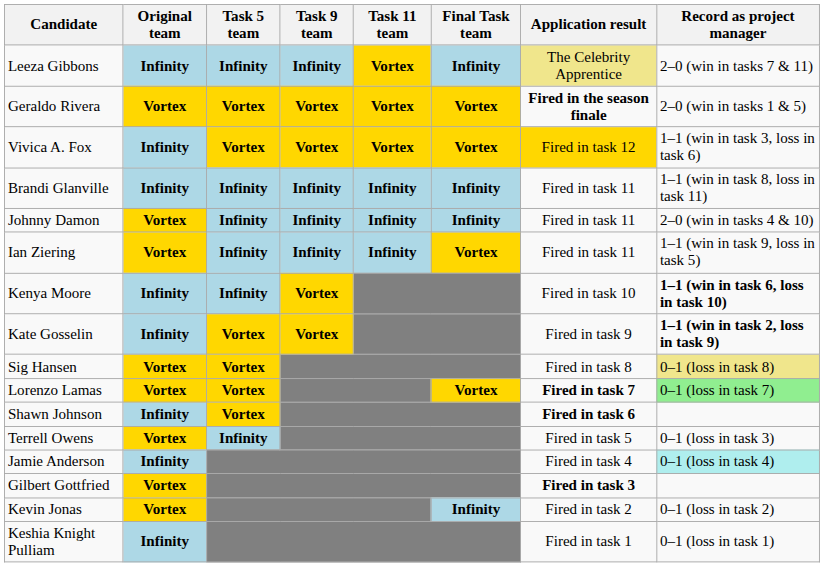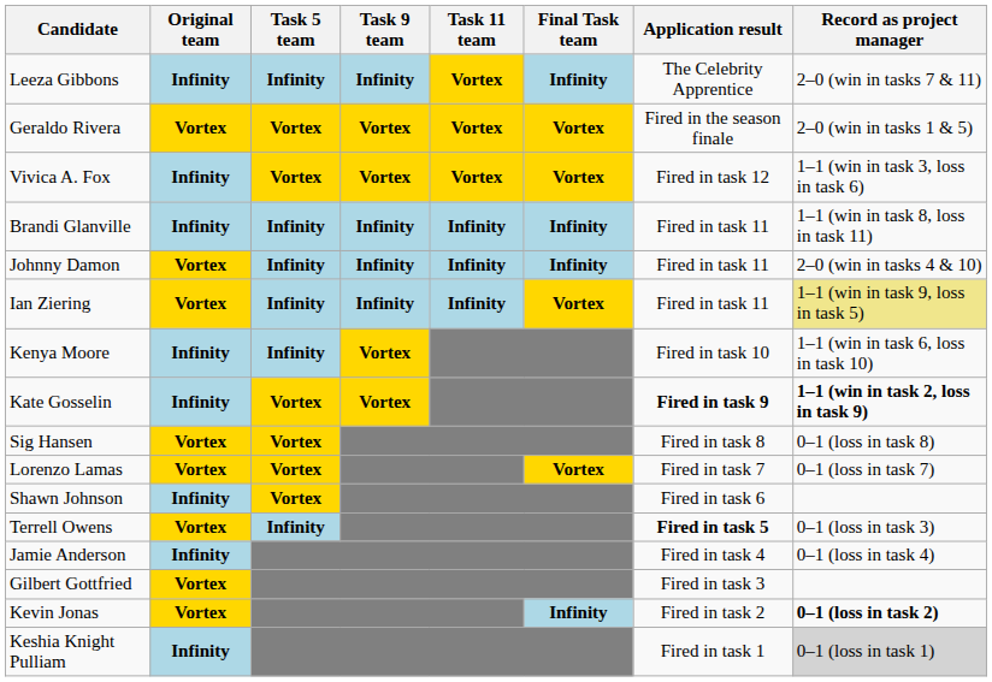Leeza Gibbons | Application result: khaki background -> no background
Geraldo Rivera | Application result: bold -> normal
Vivica A. Fox | Application result: gold background -> no background
Ian Ziering | Record as project manager: no background -> khaki background
Kenya Moore | Record as project manager: bold -> normal
Kate Gosselin | Application result: normal -> bold
Sig Hansen | Record as project manager: khaki background -> no background
Lorenzo Lamas | Application result: bold -> normal
Lorenzo Lamas | Record as project manager: lightgreen background -> no background
Shawn Johnson | Application result: bold -> normal
Terrell Owens | Application result: normal -> bold
Jamie Anderson | Record as project manager: paleturquoise background -> no background
Gilbert Gottfried | Application result: bold -> normal
Kevin Jonas | Record as project manager: normal -> bold
Keshia Knight Pulliam | Record as project manager: no background -> lightgrey background
